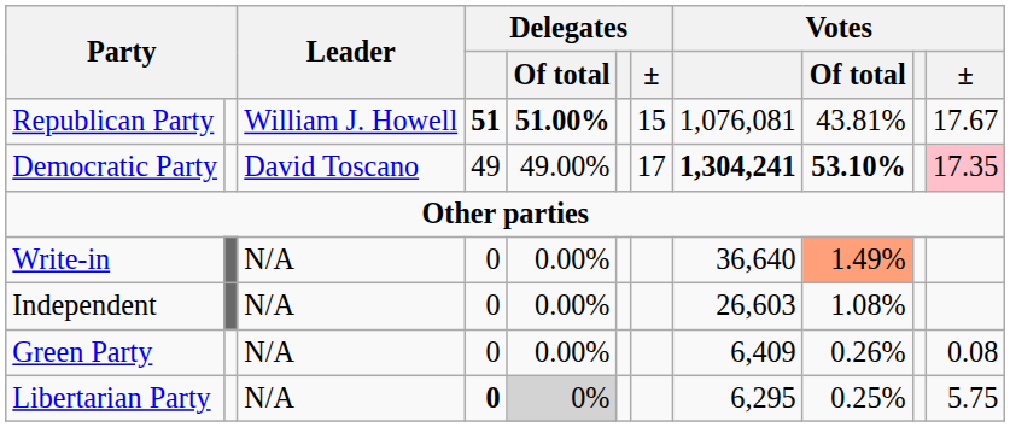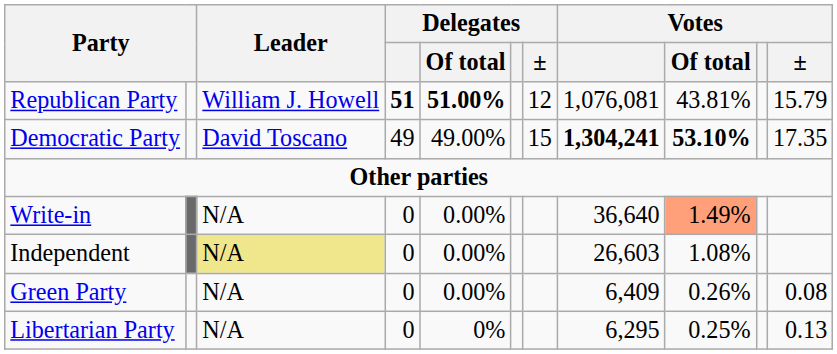Republican Party | Delegates / ±: 15 -> 12
Republican Party | Votes / ±: 17.67 -> 15.79
Democratic Party | Delegates / ±: 17 -> 15
Democratic Party | Votes / ±: pink background -> no background
Independent | Leader: no background -> khaki background
Libertarian Party | column 4: bold -> normal
Libertarian Party | Delegates / Of total: lightgrey background -> no background
Libertarian Party | Votes / ±: 5.75 -> 0.13
